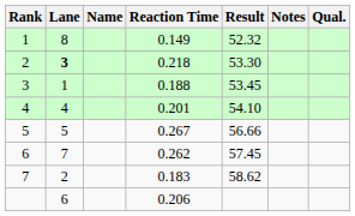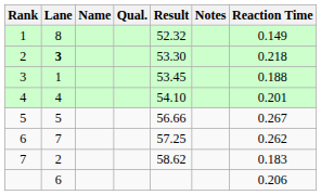columns swapped: Reaction Time <-> Qual.
row 7 | Result: 57.45 -> 57.25
